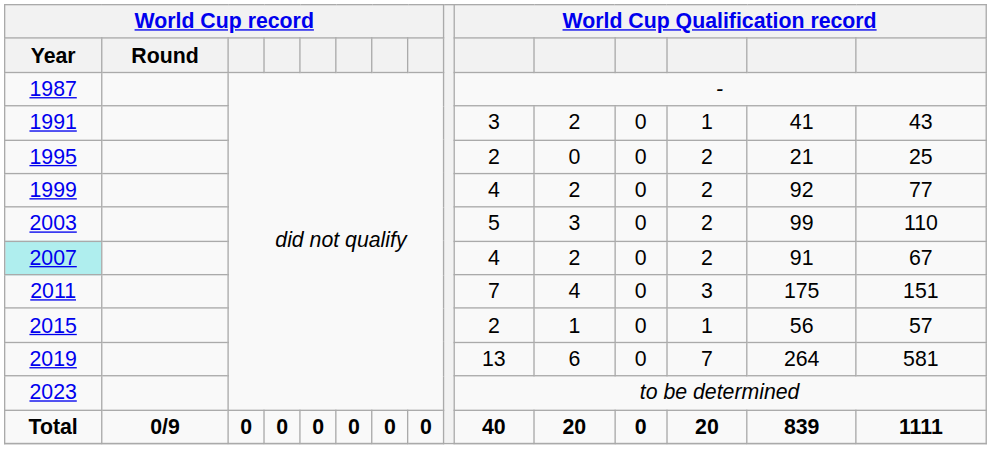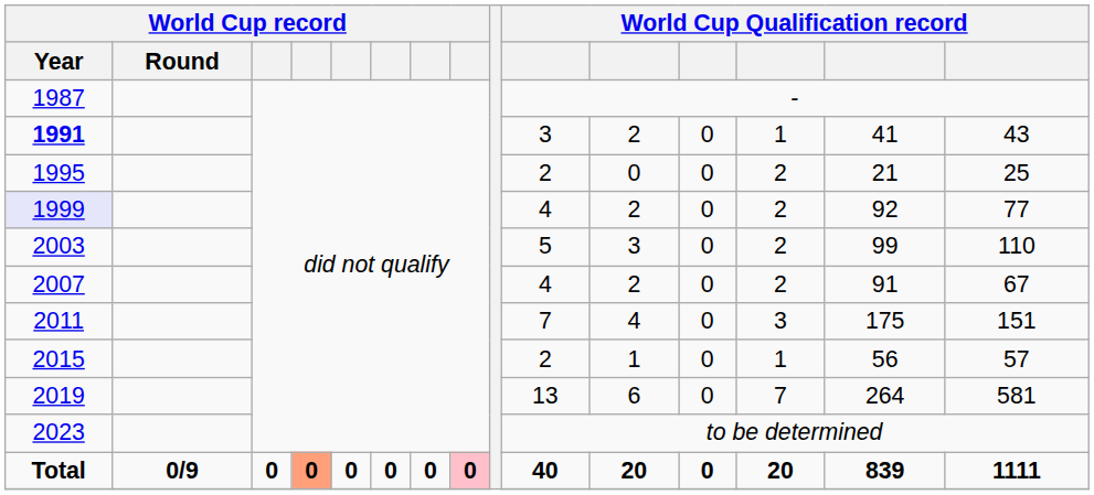1991 | World Cup record / Year: normal -> bold
1999 | World Cup record / Year: no background -> lavender background
2007 | World Cup record / Year: paleturquoise background -> no background
Total | column 4: no background -> lightsalmon background
Total | column 8: no background -> pink background
